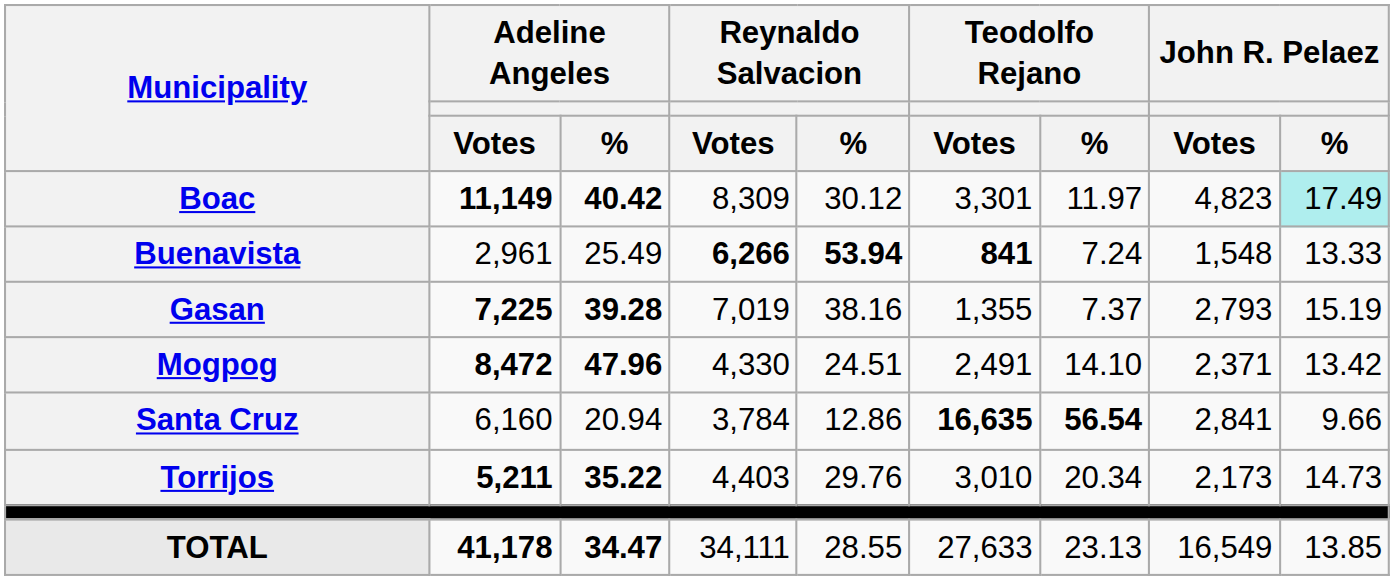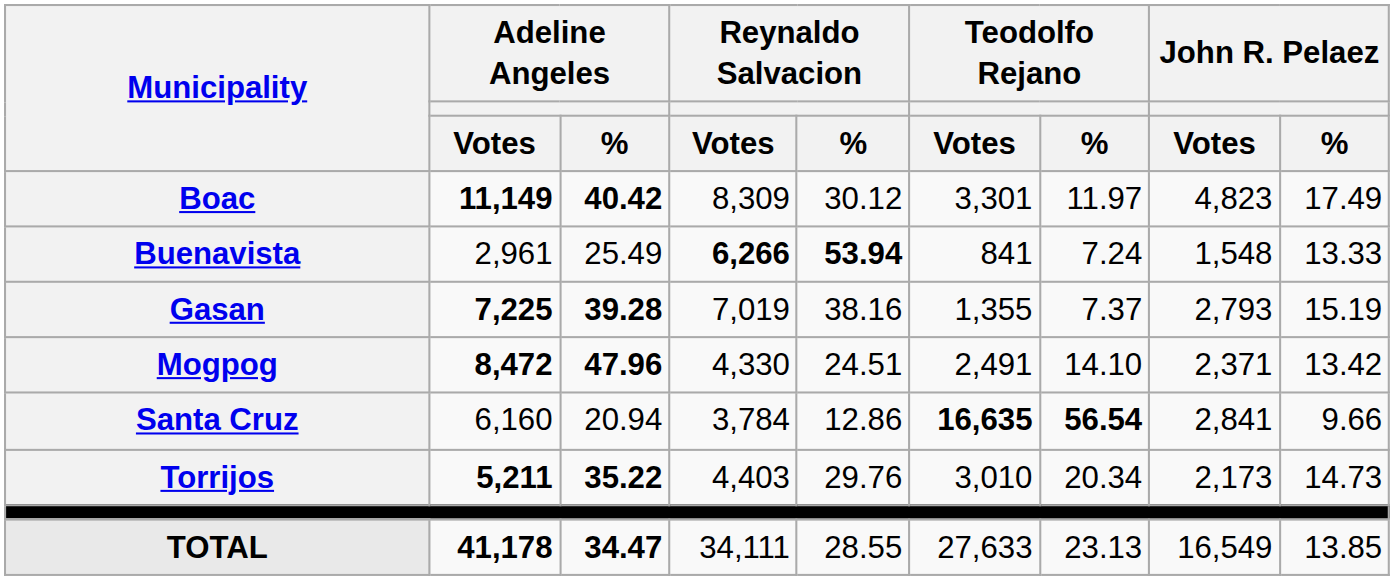Boac | John R. Pelaez / %: paleturquoise background -> no background
Buenavista | Teodolfo Rejano / Votes: bold -> normal
